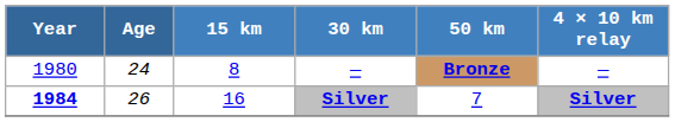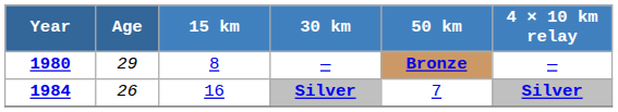row 2 | Year: normal -> bold
row 2 | Age: 24 -> 29
